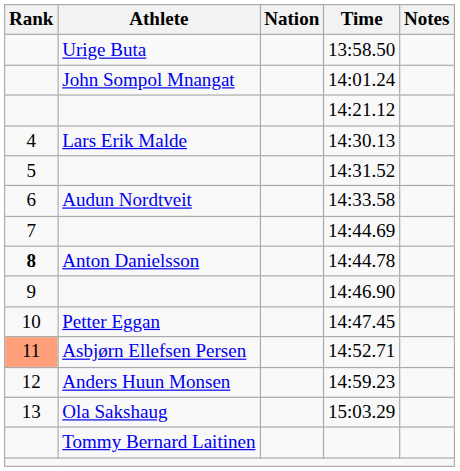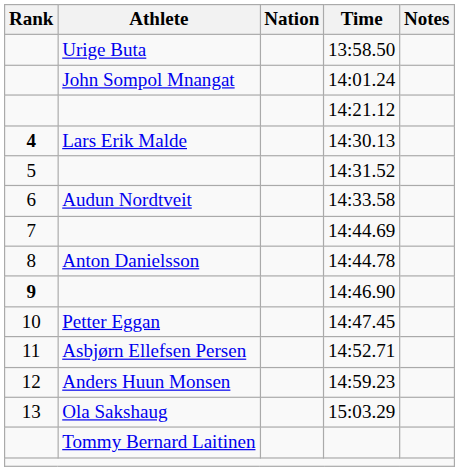14:30.13 | Rank: normal -> bold
14:44.78 | Rank: bold -> normal
14:46.90 | Rank: normal -> bold
14:52.71 | Rank: lightsalmon background -> no background
